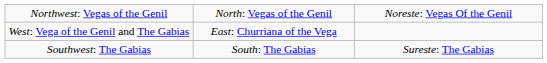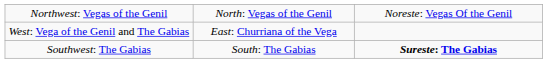Southwest: The Gabias | column 3: normal -> bold
